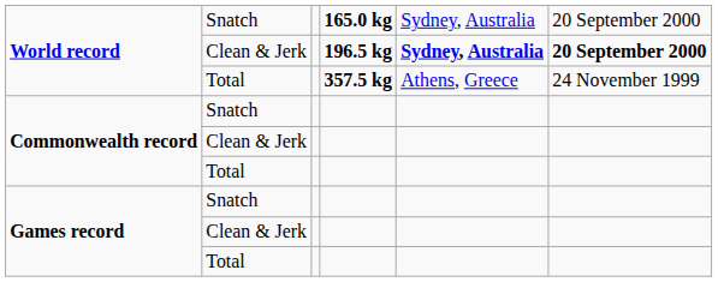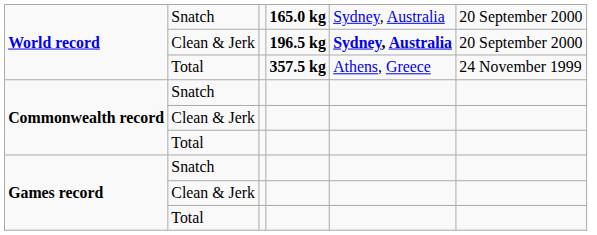World record / Clean & Jerk | column 6: bold -> normal
